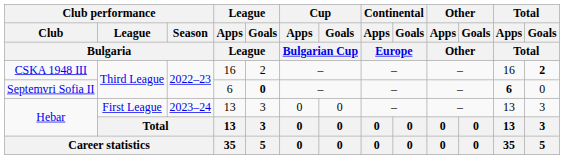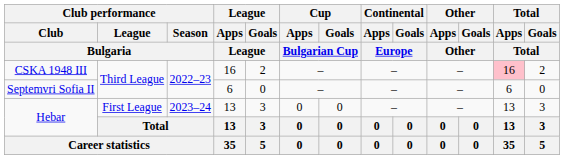CSKA 1948 III | Total / Apps / Total: no background -> pink background
CSKA 1948 III | Total / Goals / Total: bold -> normal
Septemvri Sofia II | League / Goals / League: bold -> normal
Septemvri Sofia II | Total / Apps / Total: bold -> normal
